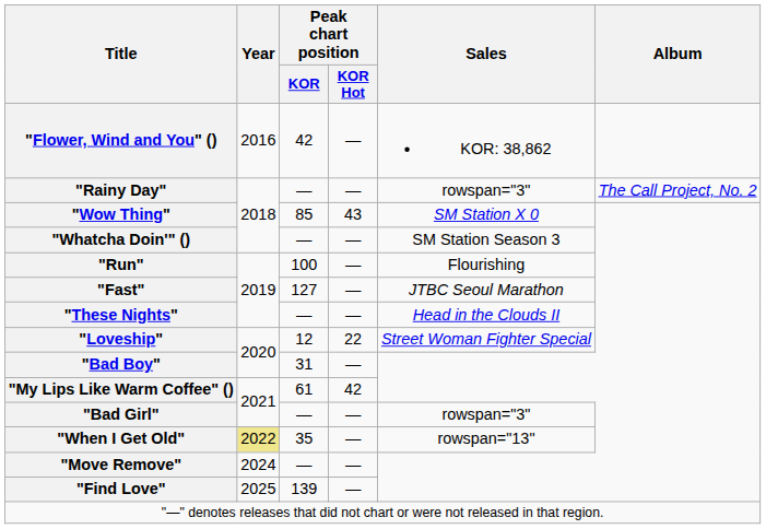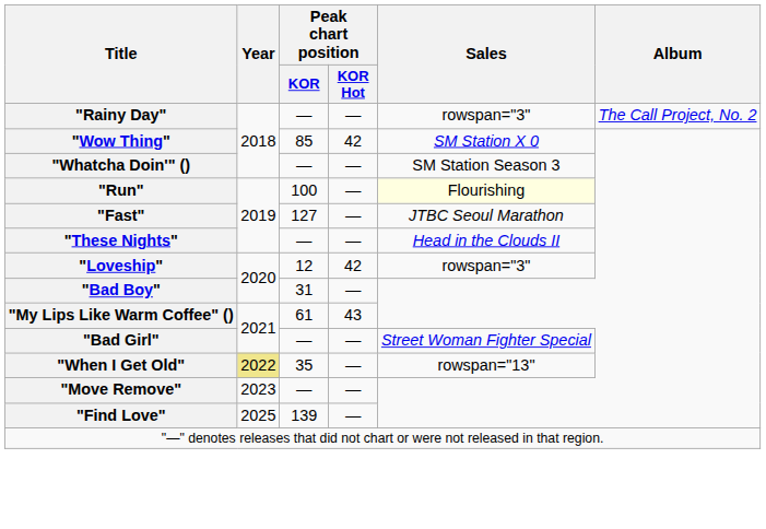- row: "Flower, Wind and You" () | 2016 | 42 | — | KOR: 38,862
"Wow Thing" | Peak chart position / KOR Hot: 43 -> 42
"Run" | Sales: no background -> lightyellow background
"Loveship" | Peak chart position / KOR Hot: 22 -> 42
"Loveship" | Sales: Street Woman Fighter Special -> rowspan="3"
"My Lips Like Warm Coffee" () | Peak chart position / KOR Hot: 42 -> 43
"Bad Girl" | Sales: rowspan="3" -> Street Woman Fighter Special
"Move Remove" | Year: 2024 -> 2023
